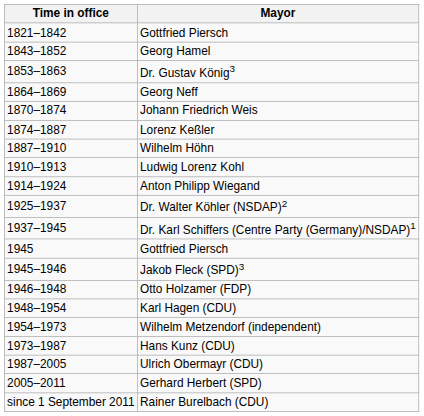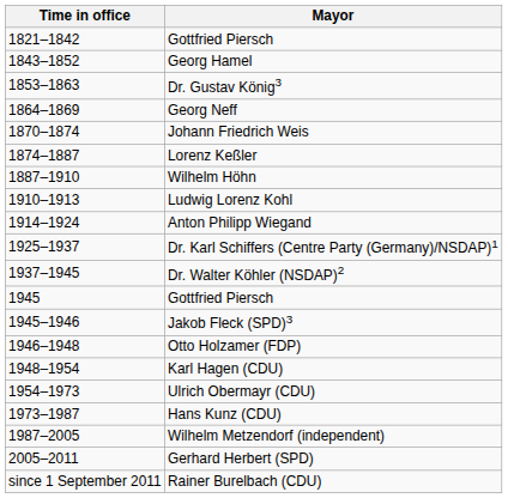row 11 | Mayor: Dr. Walter Köhler (NSDAP)2 -> Dr. Karl Schiffers (Centre Party (Germany)/NSDAP)1
row 12 | Mayor: Dr. Karl Schiffers (Centre Party (Germany)/NSDAP)1 -> Dr. Walter Köhler (NSDAP)2
row 17 | Mayor: Wilhelm Metzendorf (independent) -> Ulrich Obermayr (CDU)
row 19 | Mayor: Ulrich Obermayr (CDU) -> Wilhelm Metzendorf (independent)
